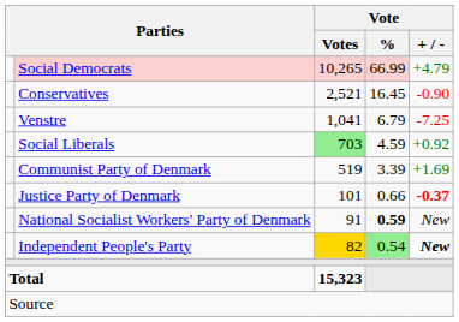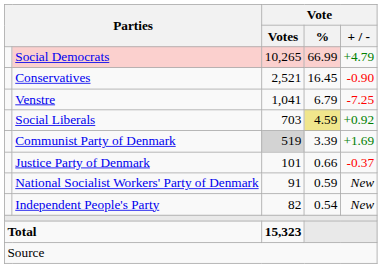Social Liberals | Vote / Votes: lightgreen background -> no background
Social Liberals | Vote / %: no background -> khaki background
Communist Party of Denmark | Vote / Votes: no background -> lightgrey background
Justice Party of Denmark | Vote / + / -: bold -> normal
National Socialist Workers' Party of Denmark | Vote / %: bold -> normal
Independent People's Party | Vote / Votes: gold background -> no background
Independent People's Party | Vote / %: lightgreen background -> no background
Independent People's Party | Vote / + / -: bold -> normal
